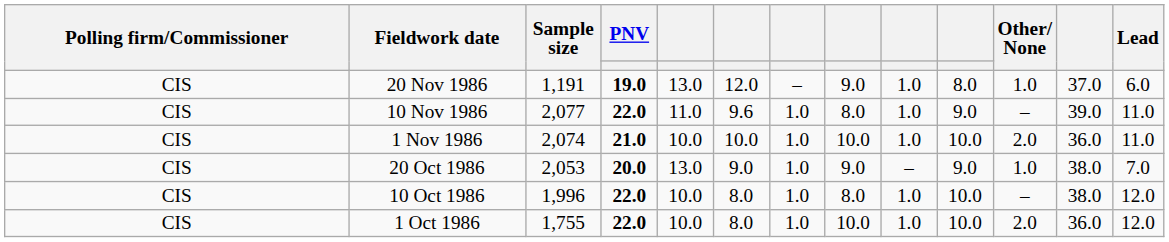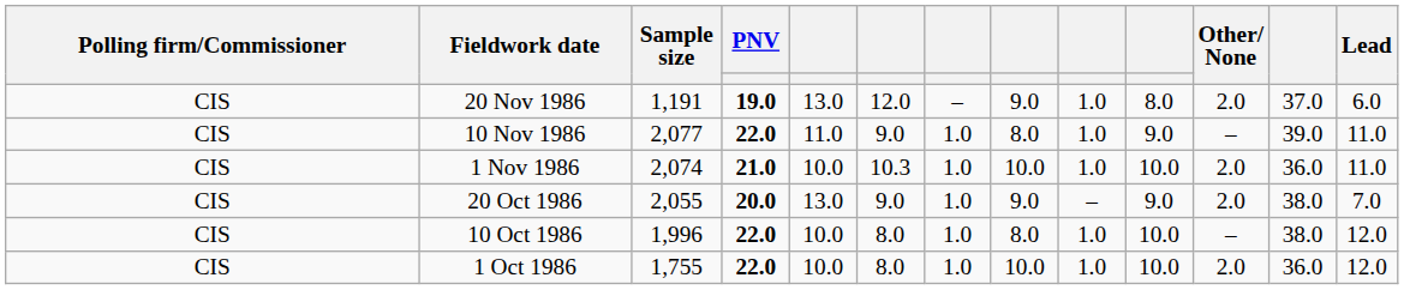20 Nov 1986 | Other/ None: 1.0 -> 2.0
10 Nov 1986 | column 6: 9.6 -> 9.0
1 Nov 1986 | column 6: 10.0 -> 10.3
20 Oct 1986 | Sample size: 2,053 -> 2,055
20 Oct 1986 | Other/ None: 1.0 -> 2.0
